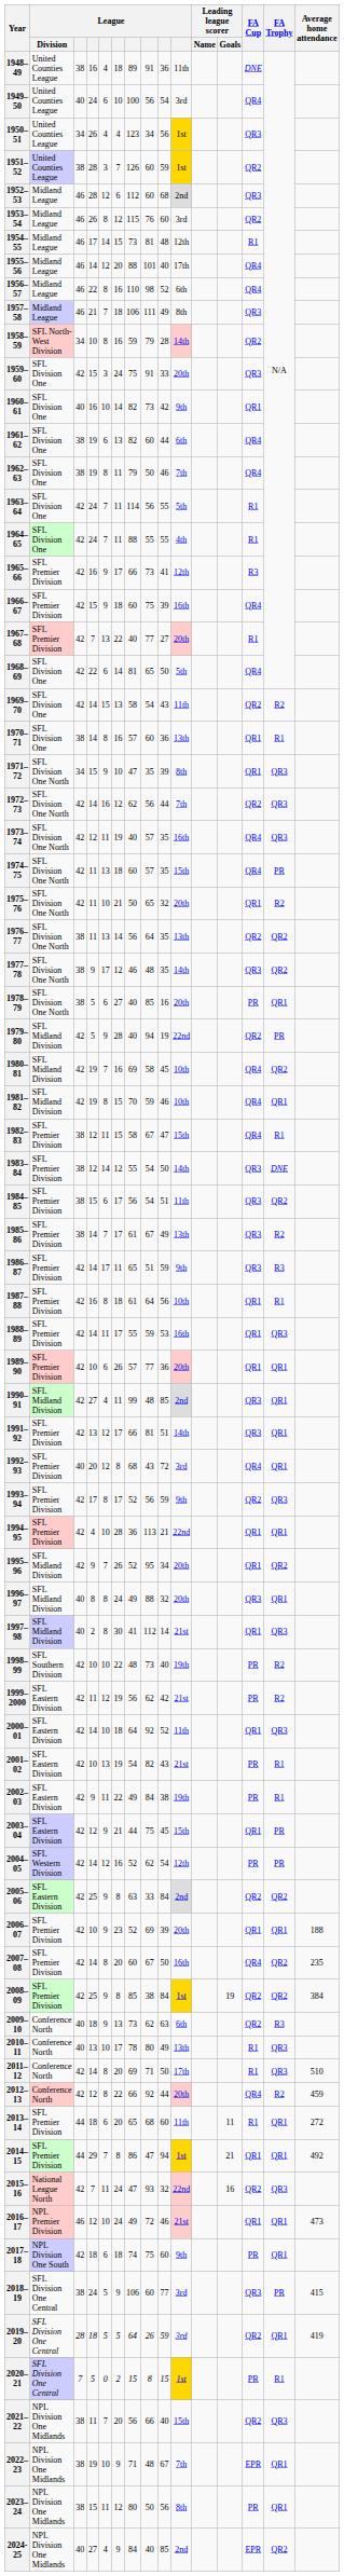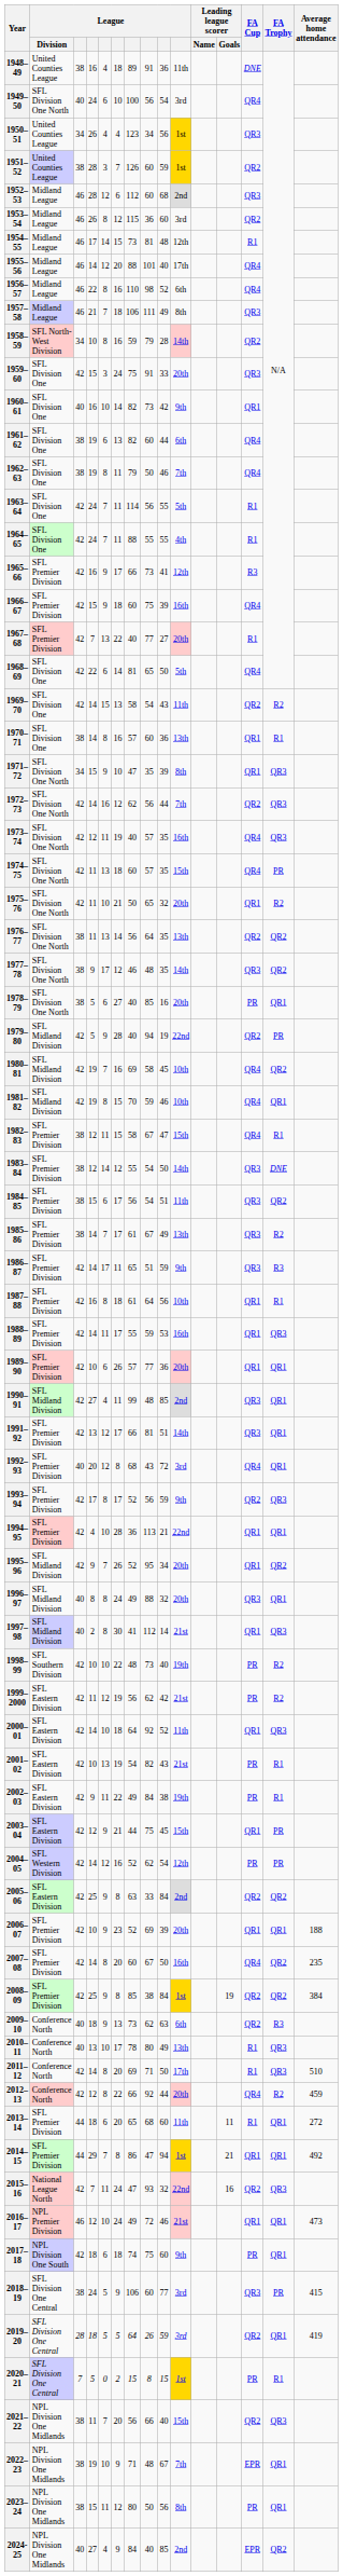1949–50 | League / Division: United Counties League -> SFL Division One North
1953–54 | column 8: 76 -> 36
